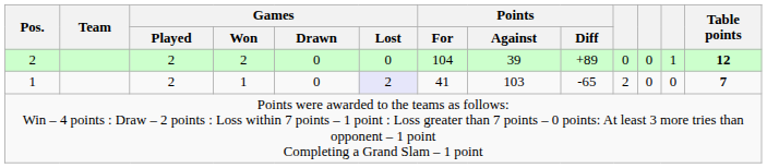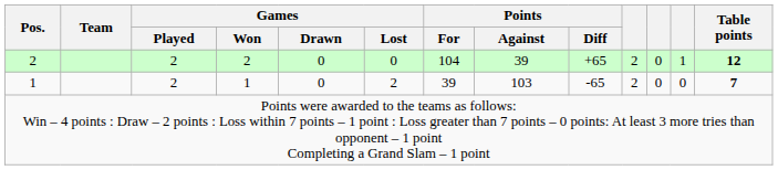row 3 | Points / Diff: +89 -> +65
row 3 | column 10: 0 -> 2
row 4 | Games / Lost: lavender background -> no background
row 4 | Points / For: 41 -> 39
